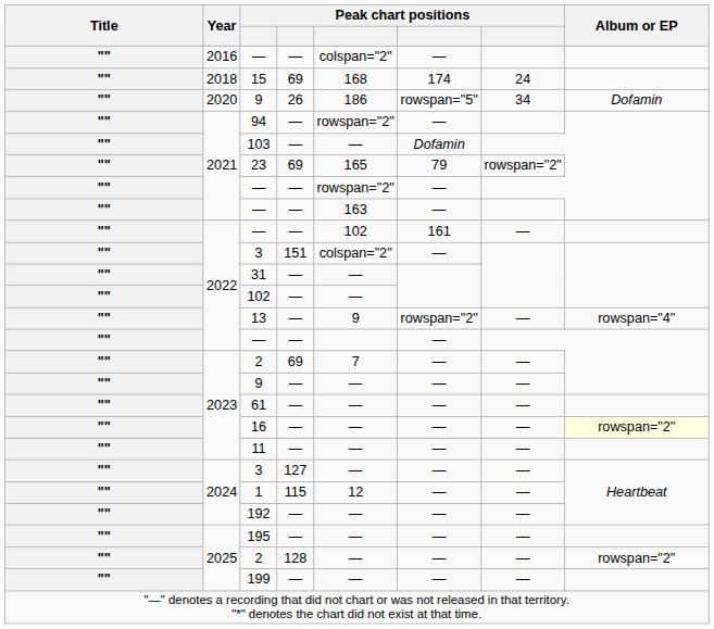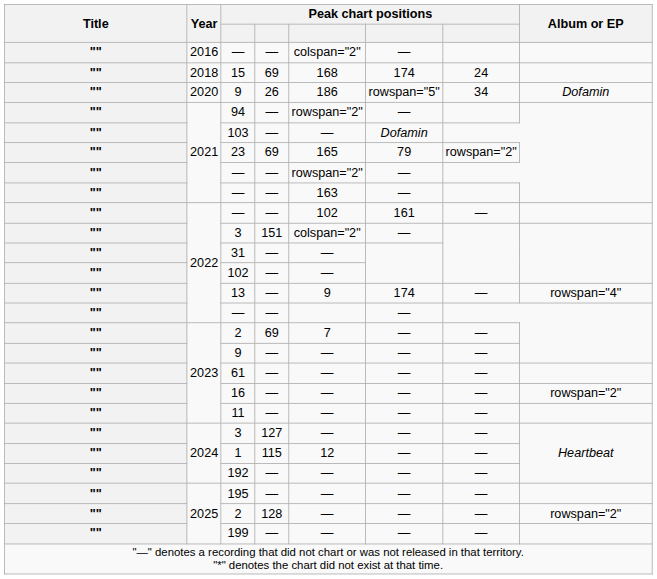13 | column 6: rowspan="2" -> 174
16 | Album or EP: lightyellow background -> no background
